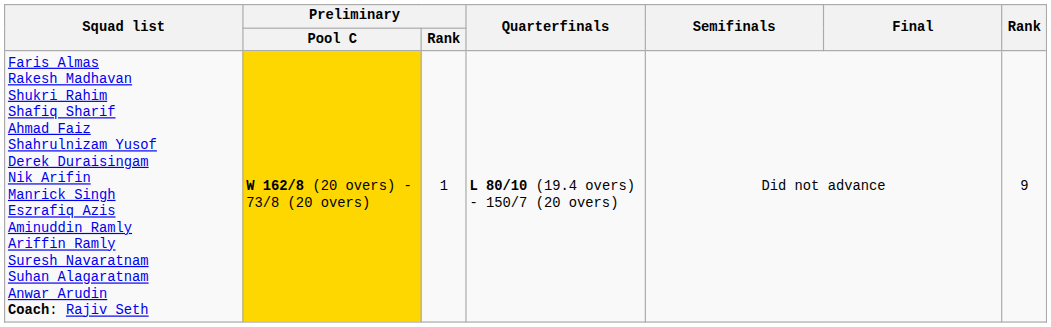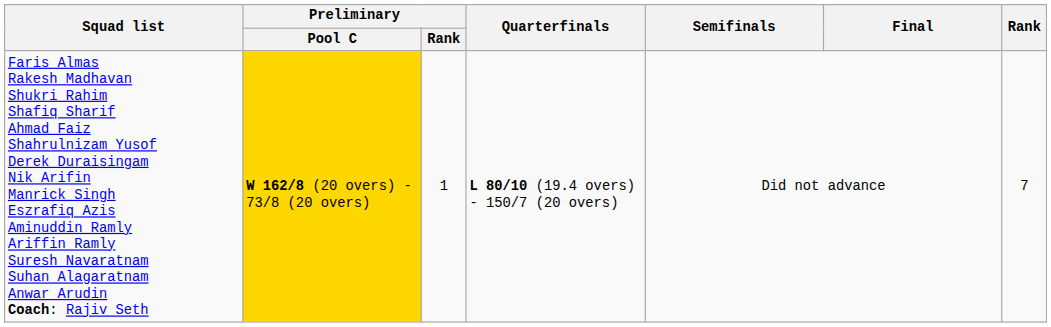row 3 | Rank: 9 -> 7
